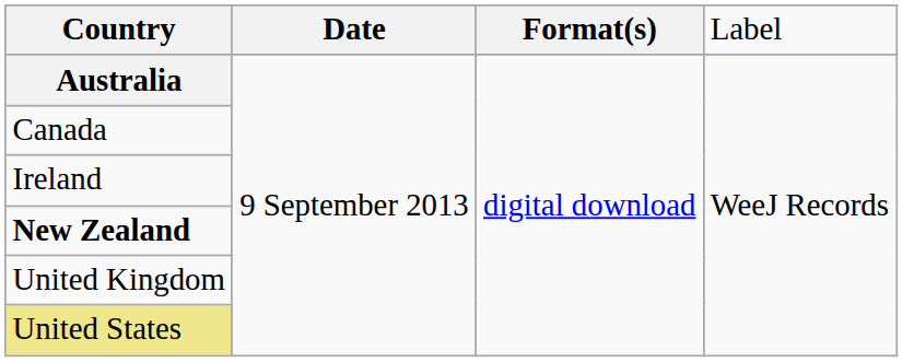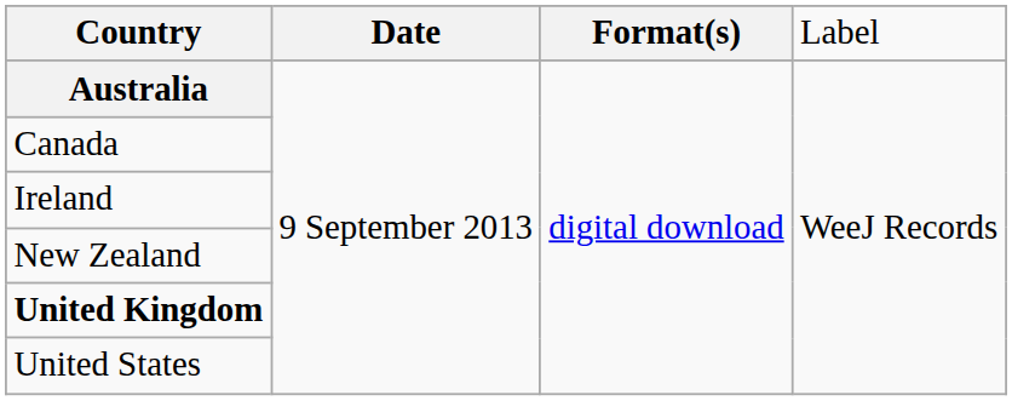New Zealand | column 1: bold -> normal
United Kingdom | column 1: normal -> bold
United States | column 1: khaki background -> no background
